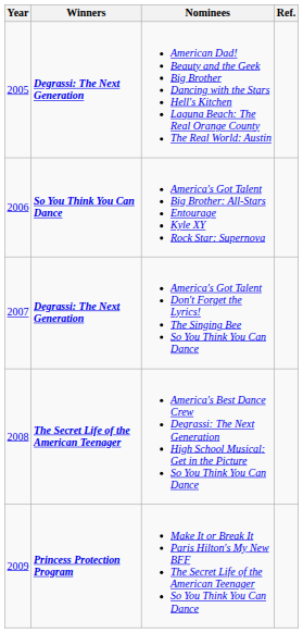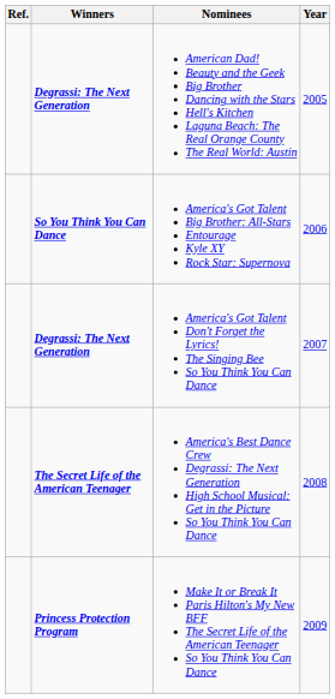columns swapped: Year <-> Ref.
